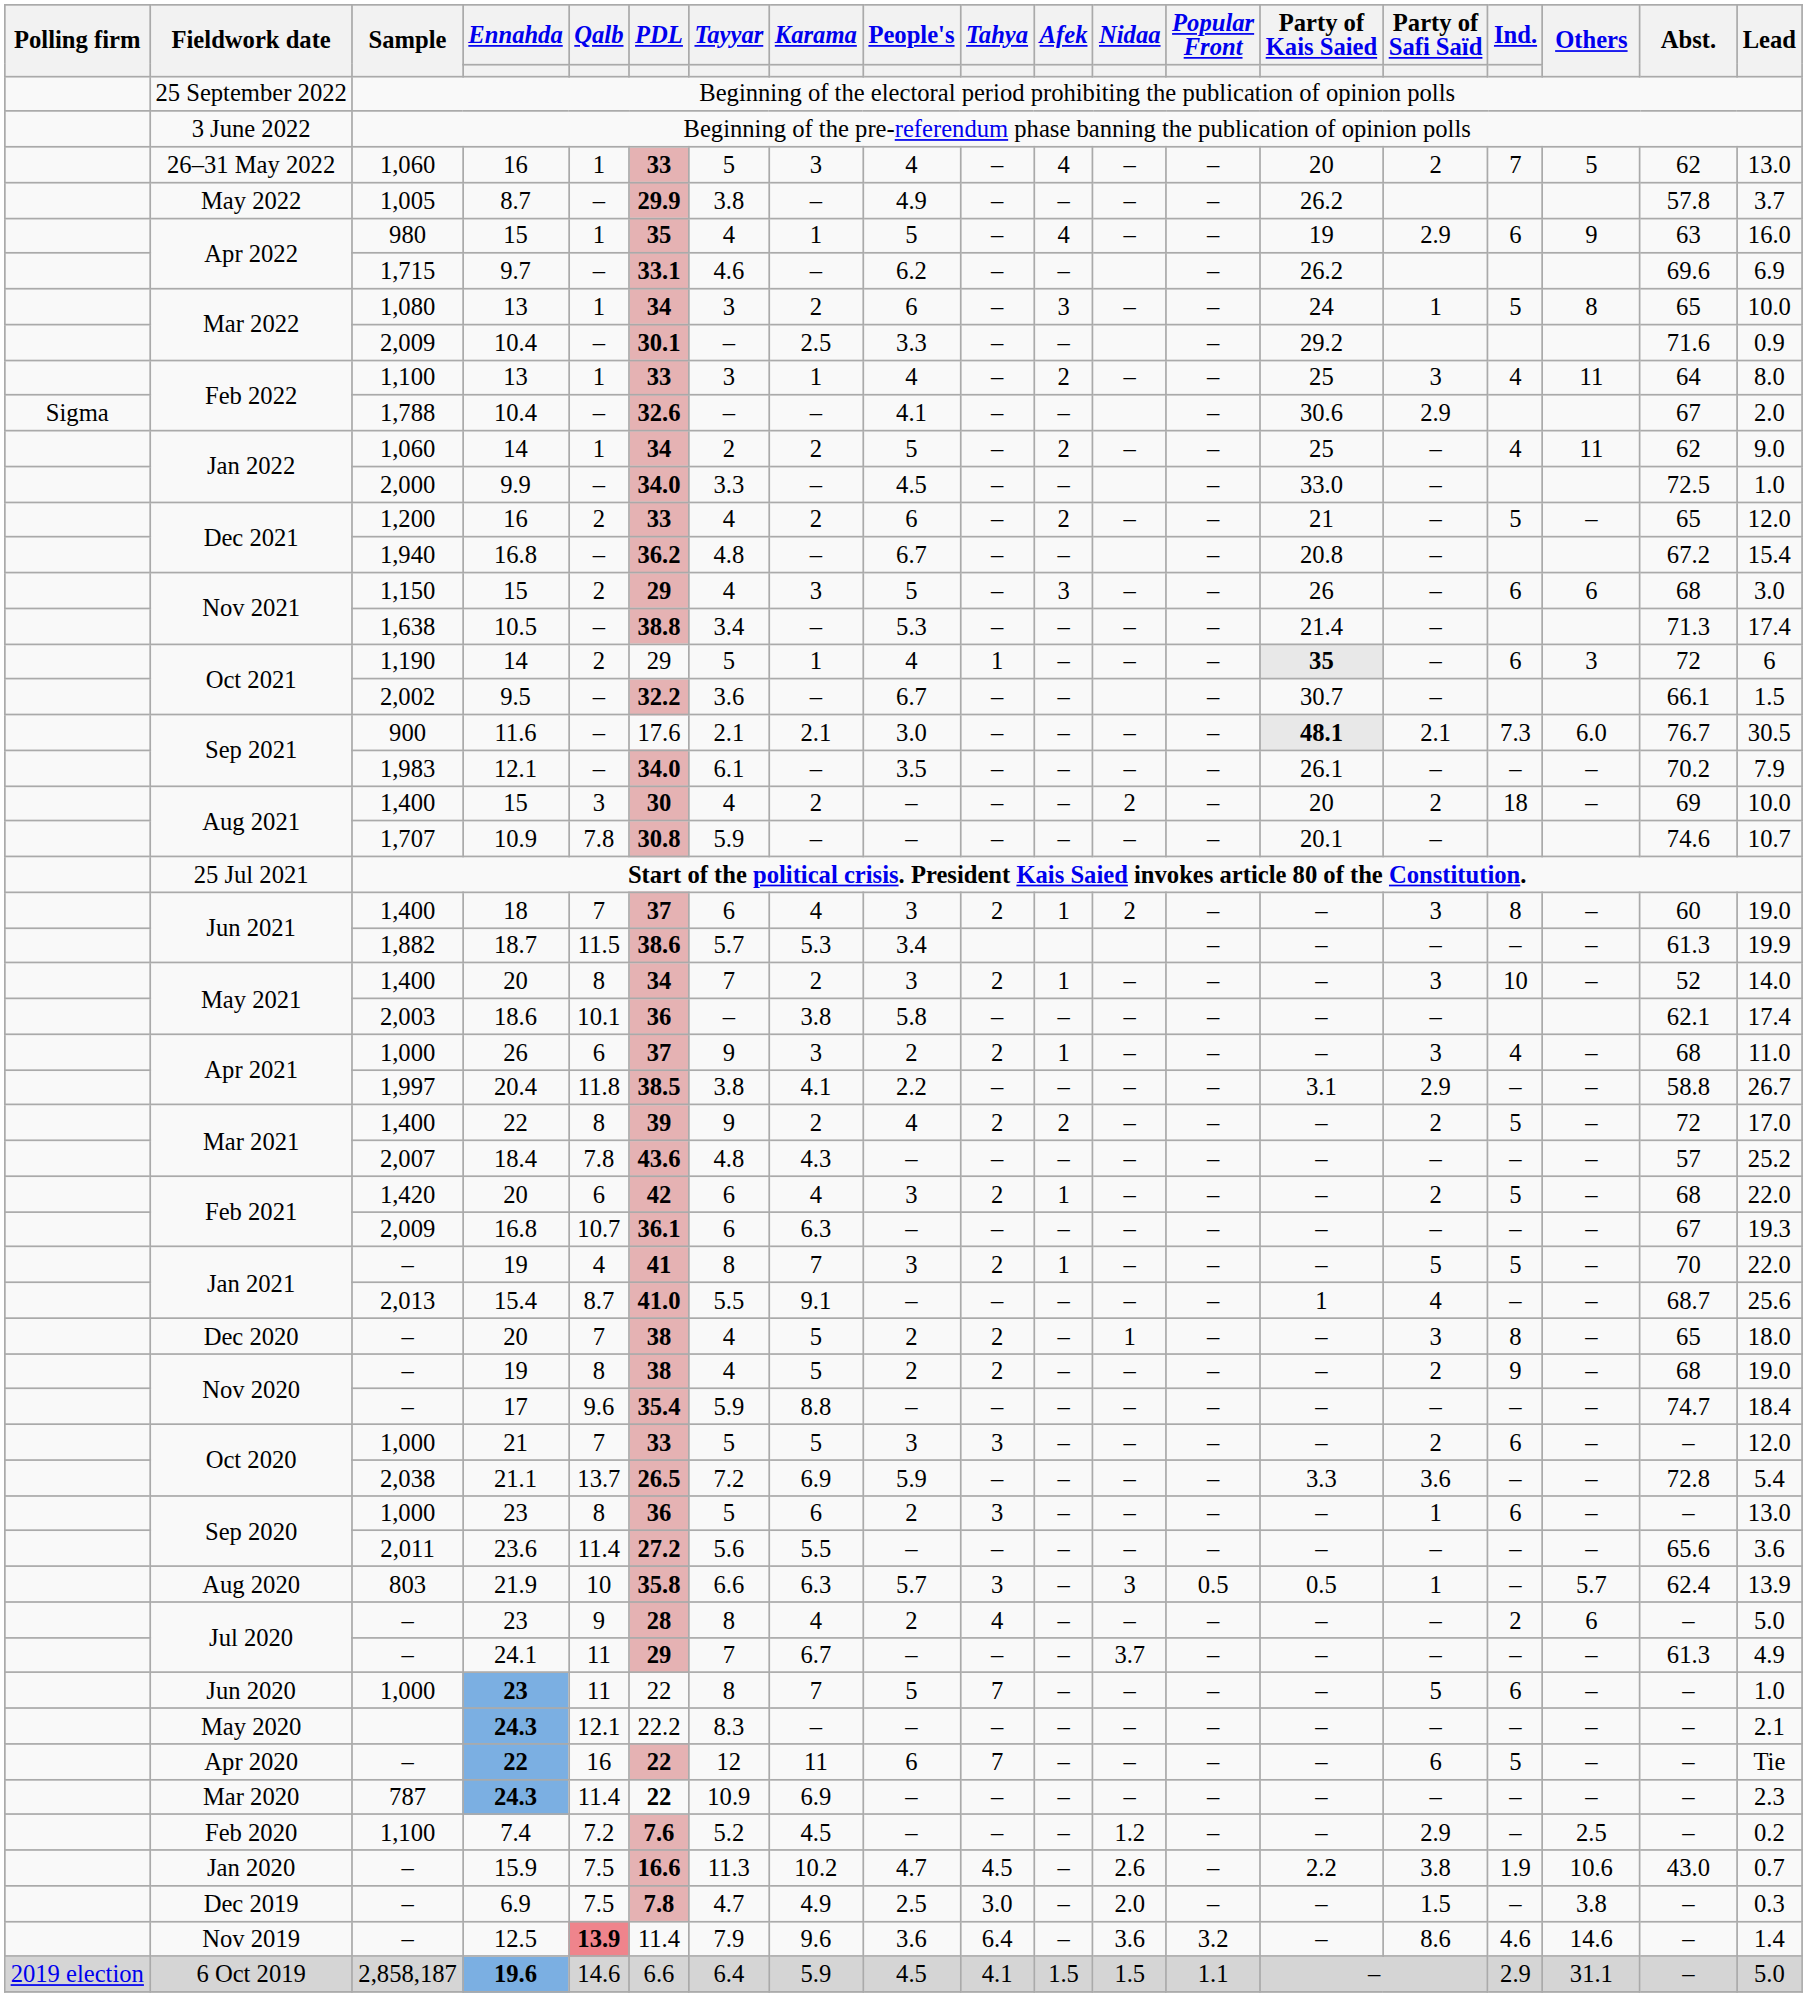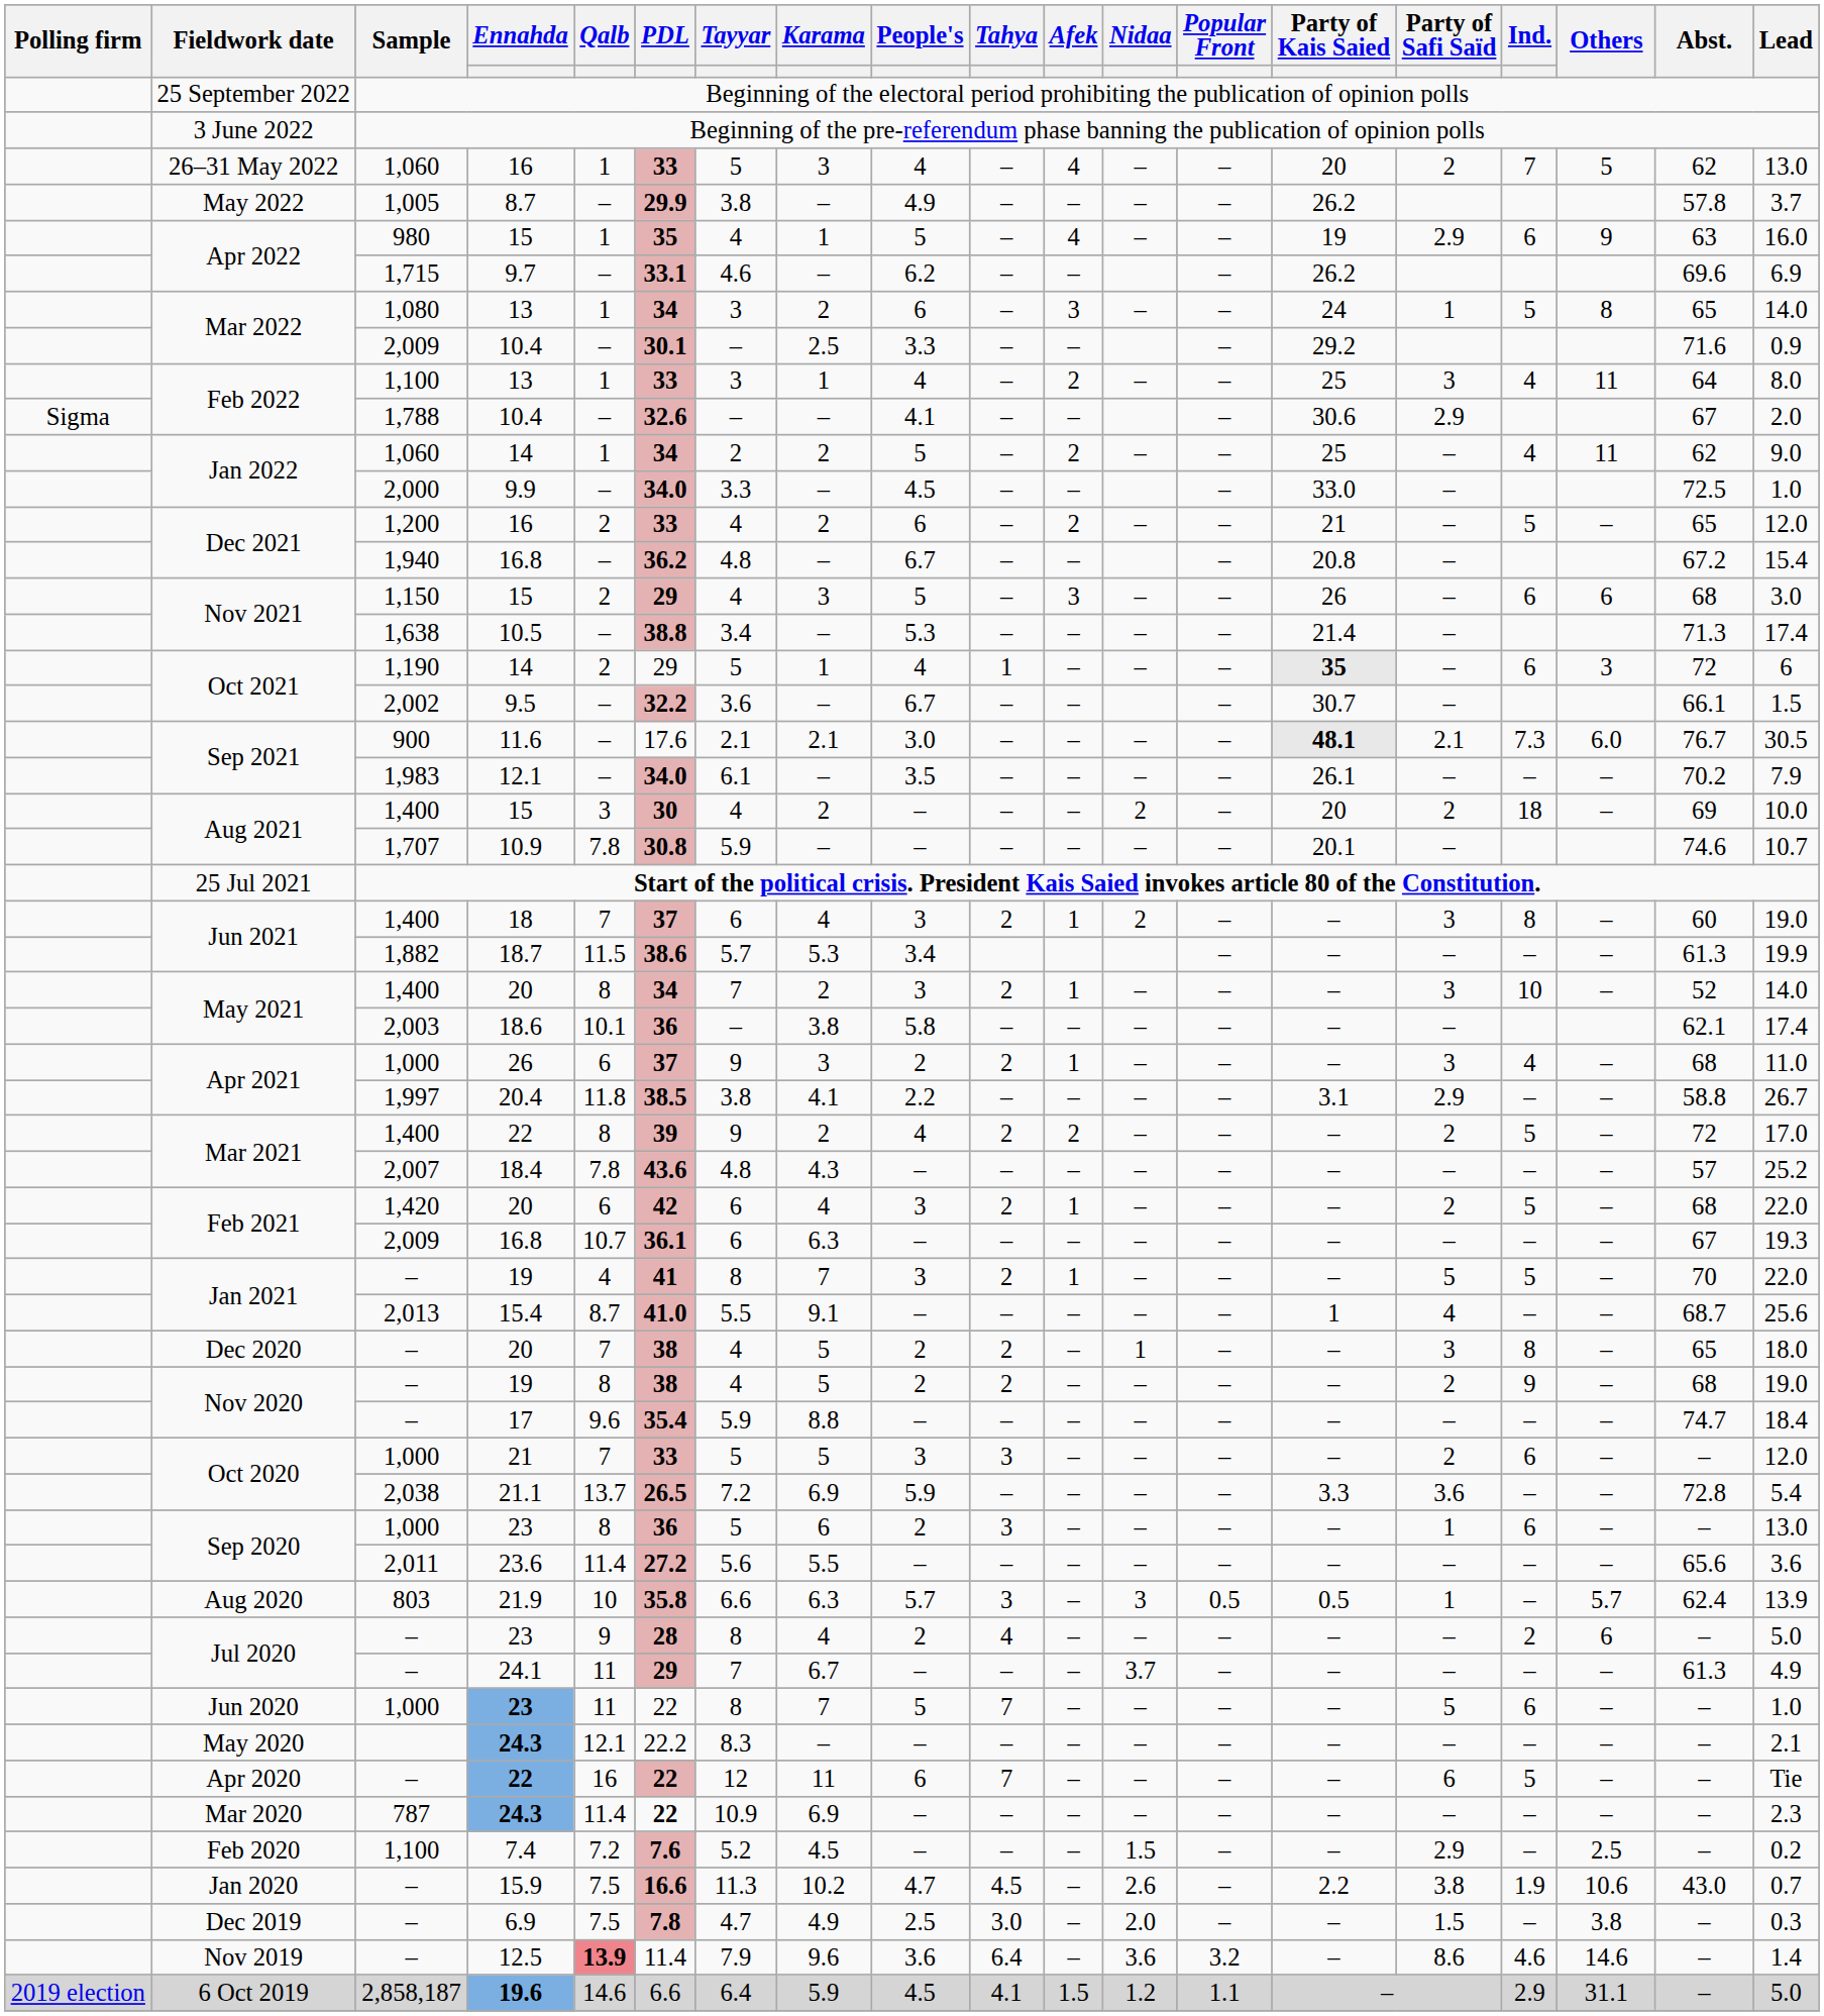Mar 2022 / 13 | Lead: 10.0 -> 14.0
7.4 | Nidaa: 1.2 -> 1.5
19.6 | Nidaa: 1.5 -> 1.2
